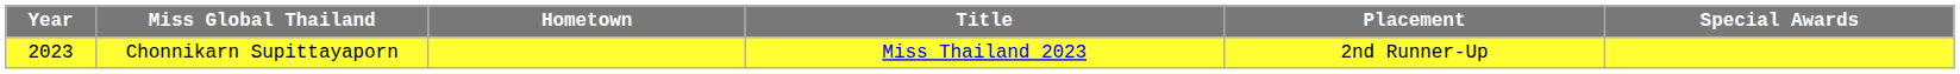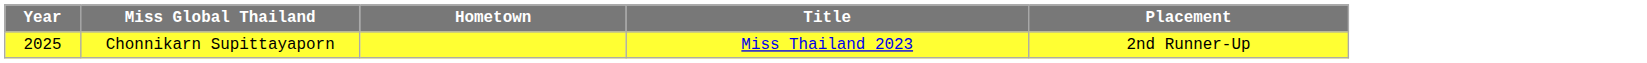- column: Special Awards
Chonnikarn Supittayaporn | Year: 2023 -> 2025
